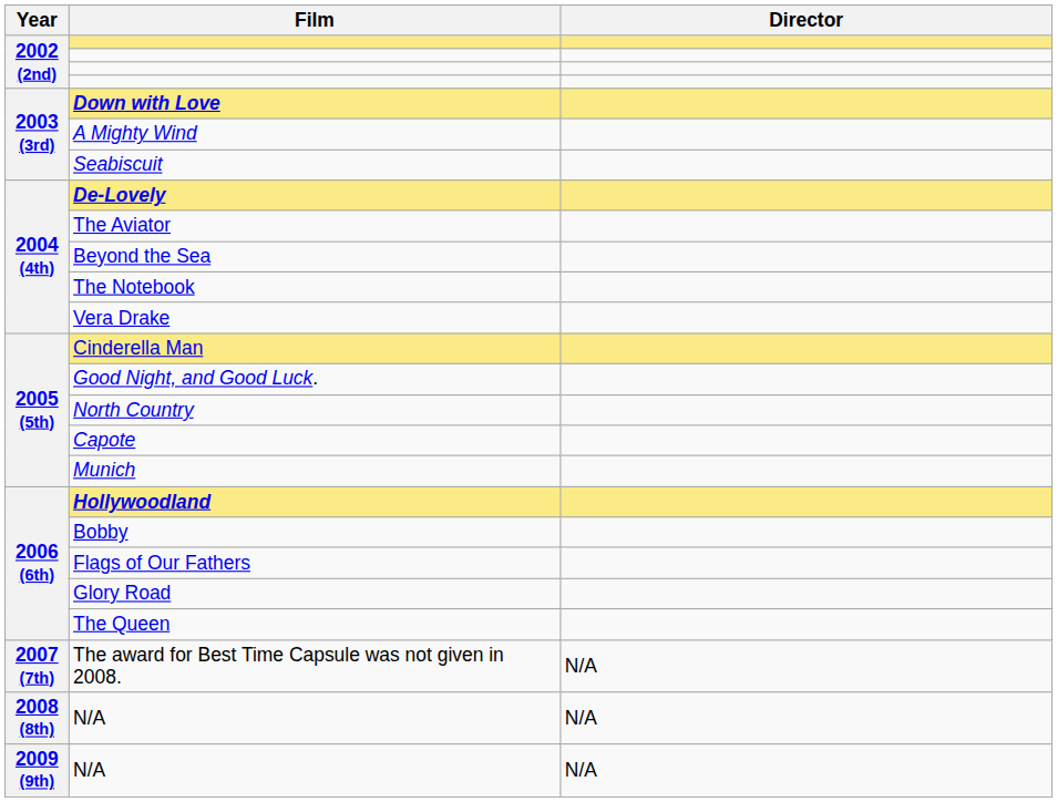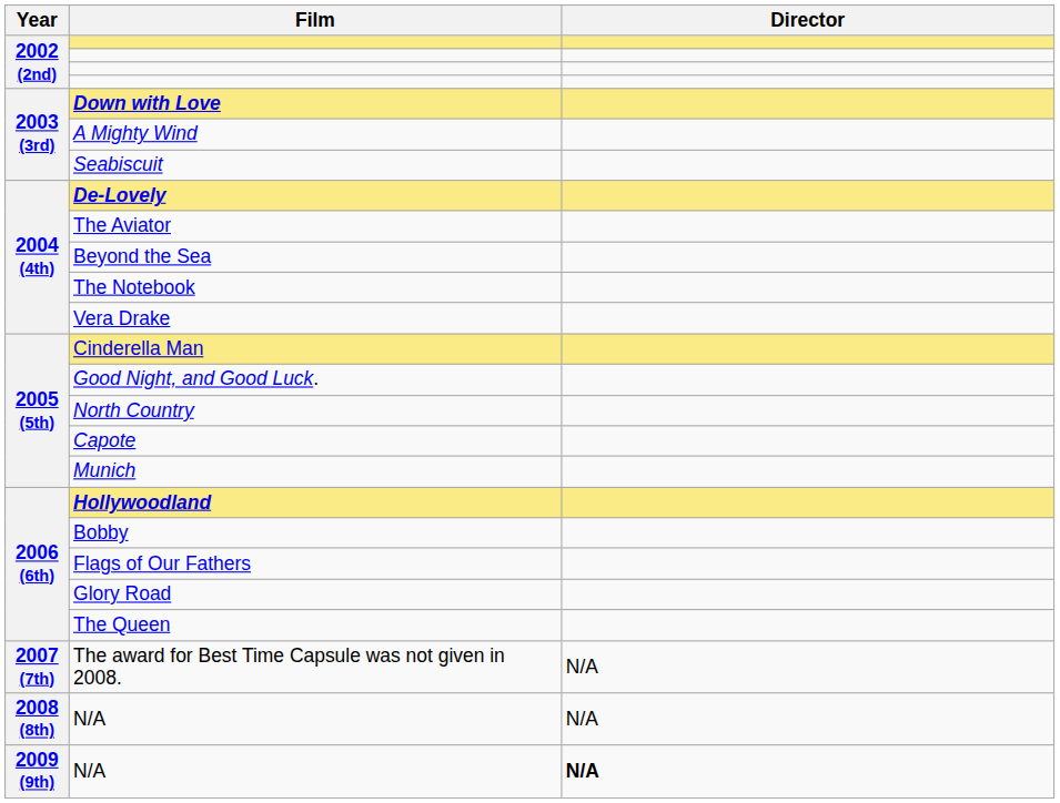2009 (9th) / N/A | Director: normal -> bold
